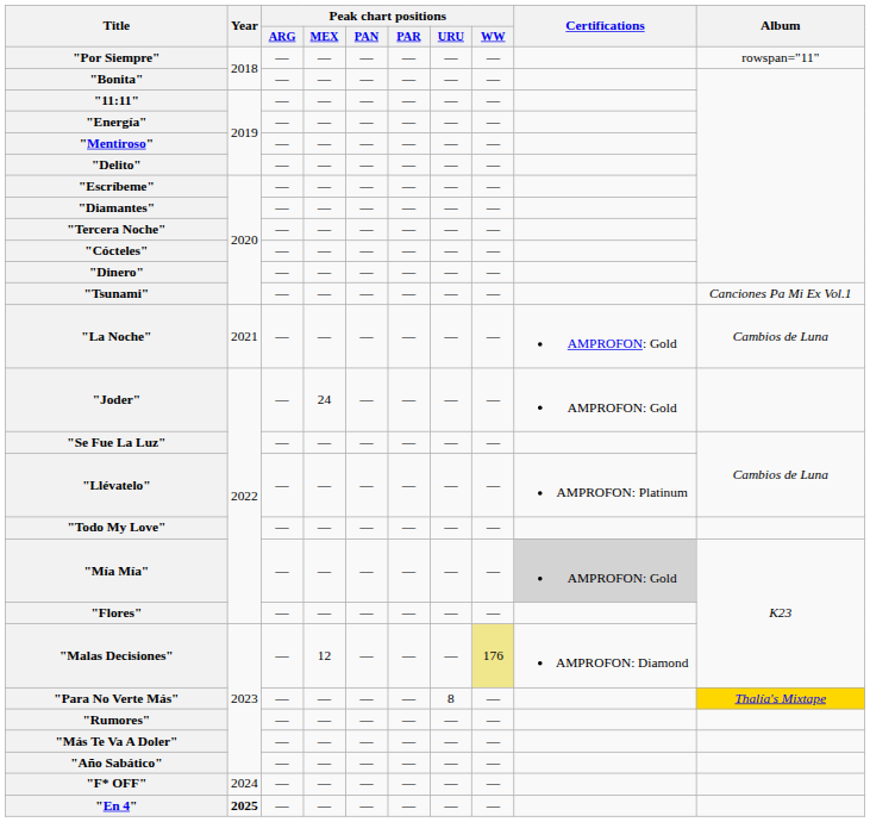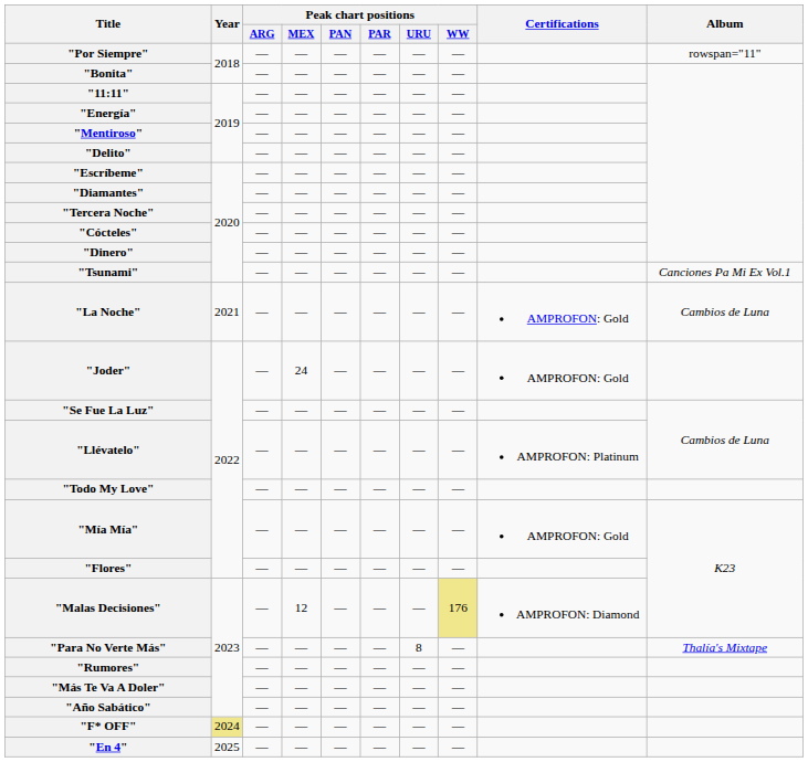"Mía Mía" | Certifications: lightgrey background -> no background
"Para No Verte Más" | Album: gold background -> no background
"F* OFF" | Year: no background -> khaki background
"En 4" | Year: bold -> normal
